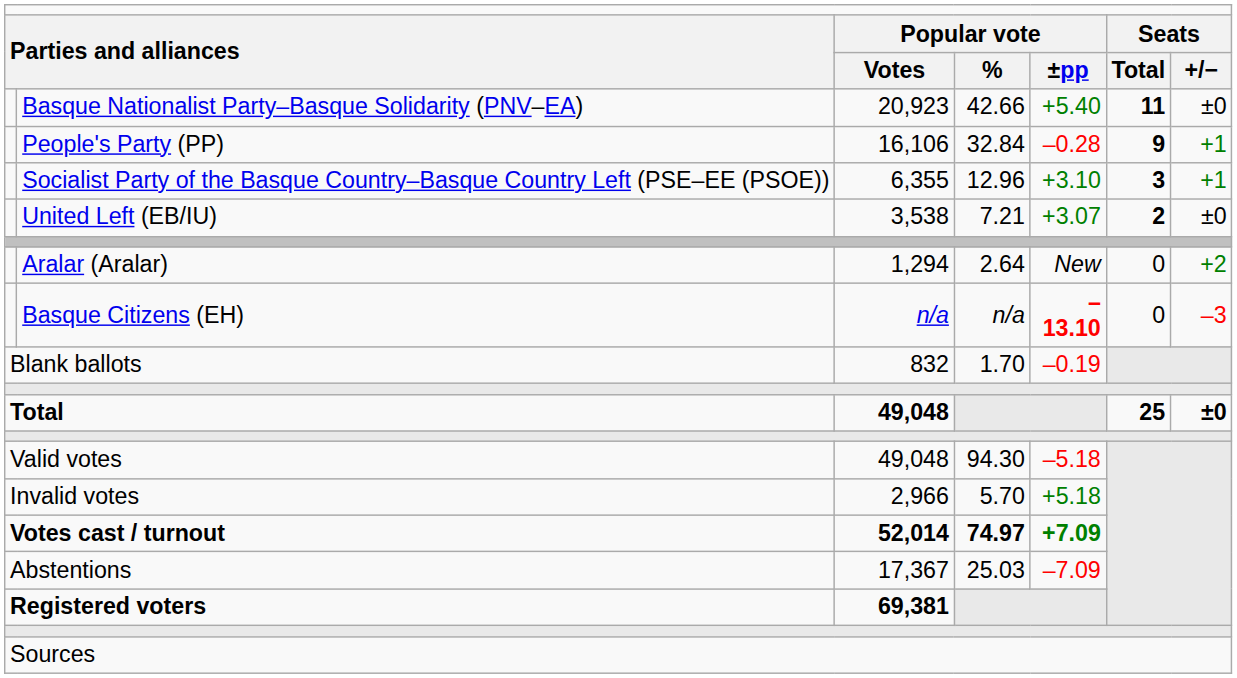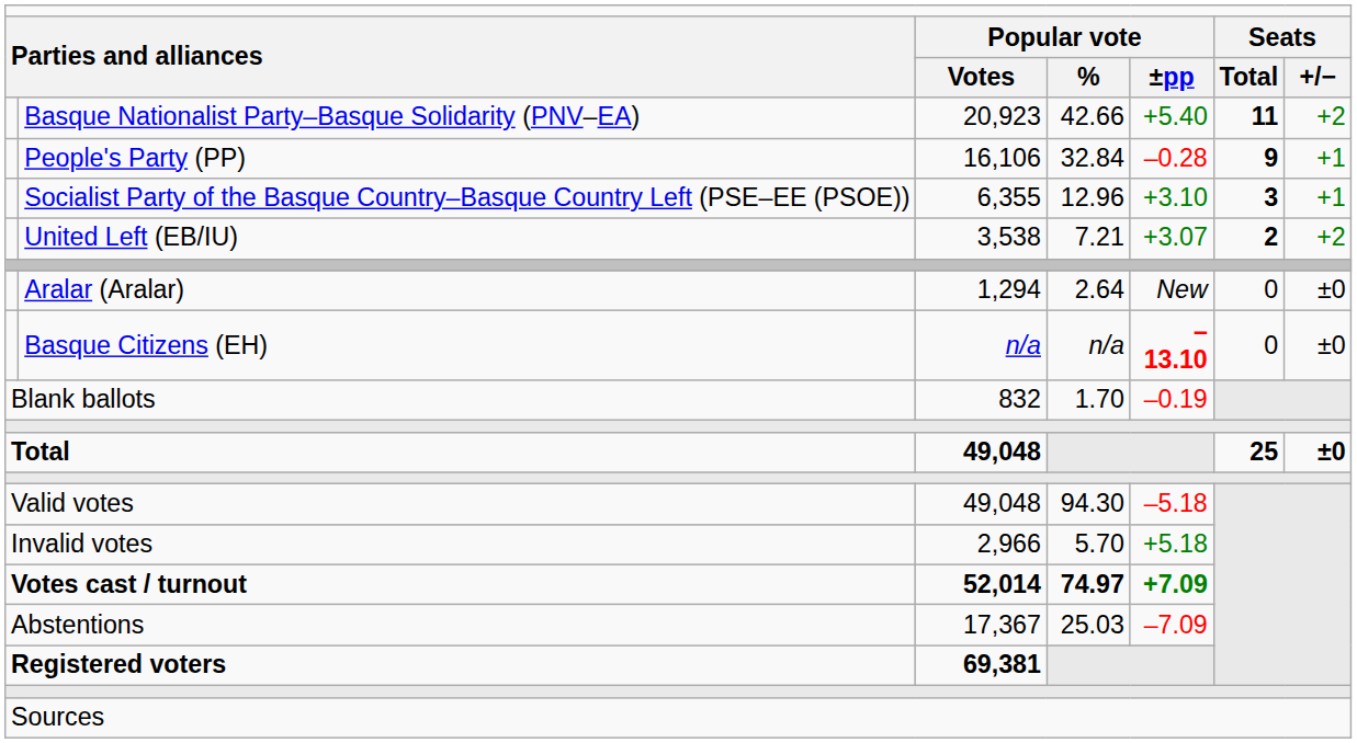Basque Nationalist Party–Basque Solidarity (PNV–EA) | column 7: ±0 -> +2
United Left (EB/IU) | column 7: ±0 -> +2
Aralar (Aralar) | column 7: +2 -> ±0
Basque Citizens (EH) | column 7: –3 -> ±0
